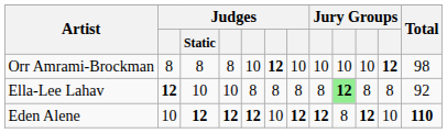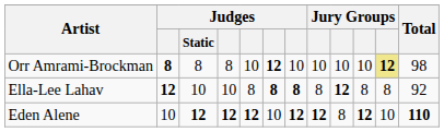Orr Amrami-Brockman | column 2: normal -> bold
Orr Amrami-Brockman | column 11: no background -> khaki background
Ella-Lee Lahav | column 6: normal -> bold
Ella-Lee Lahav | column 7: normal -> bold
Ella-Lee Lahav | column 9: lightgreen background -> no background
